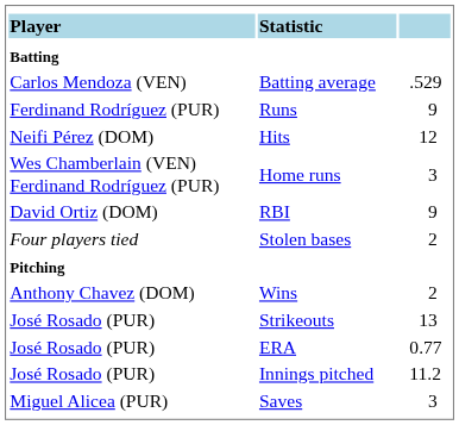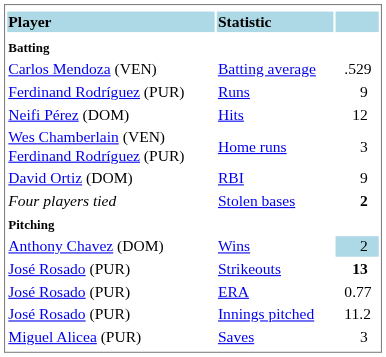Stolen bases | column 3: normal -> bold
Wins | column 3: no background -> lightblue background
Strikeouts | column 3: normal -> bold
